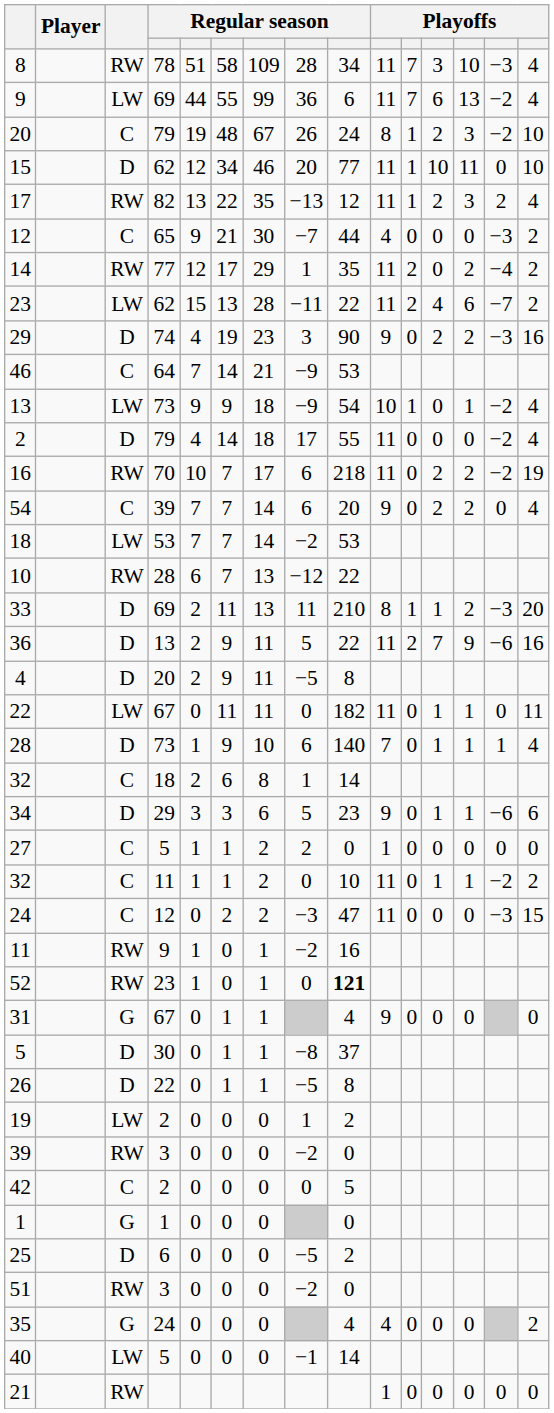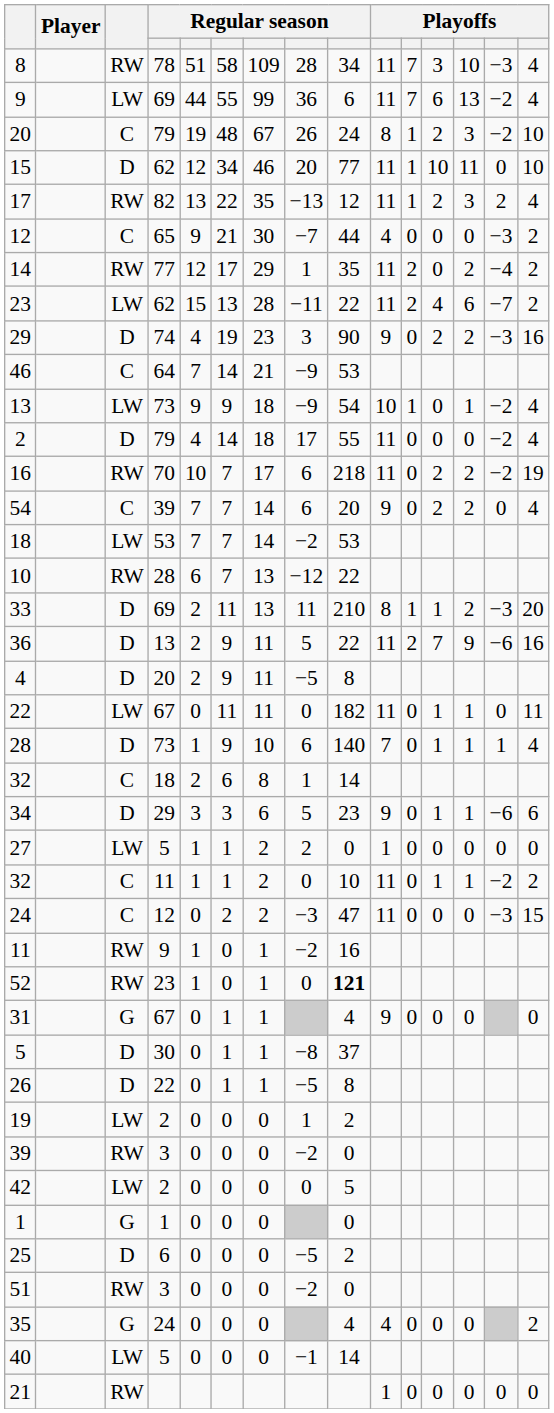27 | column 3: C -> LW
42 | column 3: C -> LW
